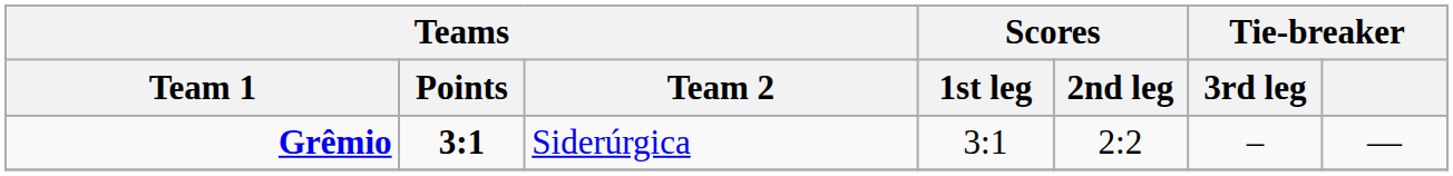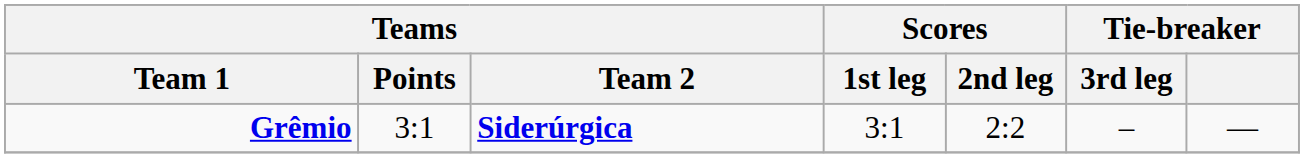Grêmio | Teams / Points: bold -> normal
Grêmio | Teams / Team 2: normal -> bold
